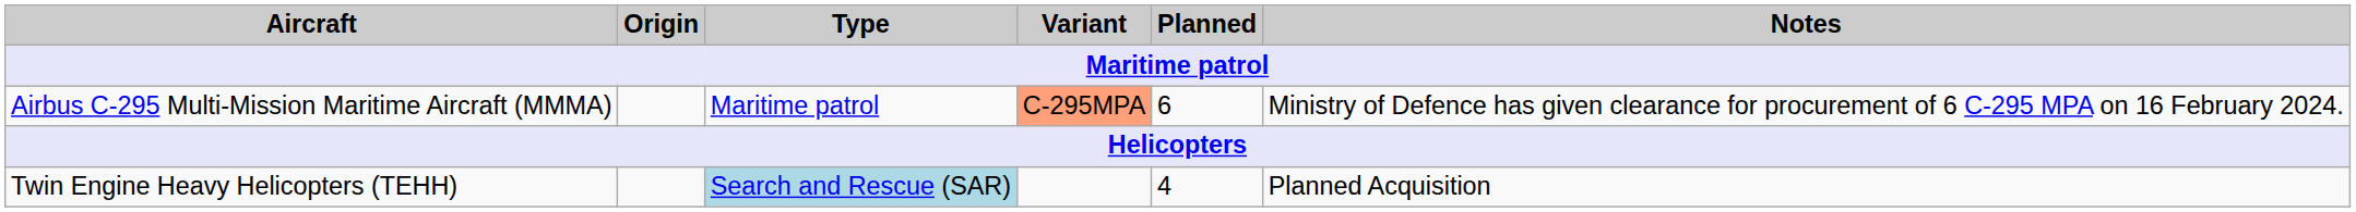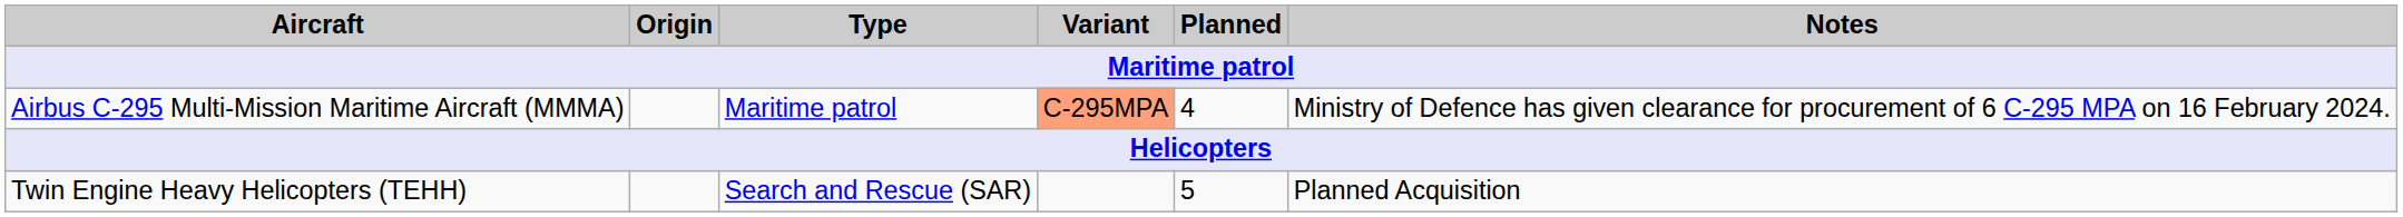Airbus C-295 Multi-Mission Maritime Aircraft (MMMA) | Planned: 6 -> 4
Twin Engine Heavy Helicopters (TEHH) | Type: lightblue background -> no background
Twin Engine Heavy Helicopters (TEHH) | Planned: 4 -> 5
